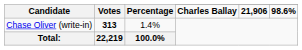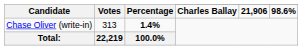Chase Oliver (write-in) | Votes: bold -> normal
Chase Oliver (write-in) | Percentage: normal -> bold
